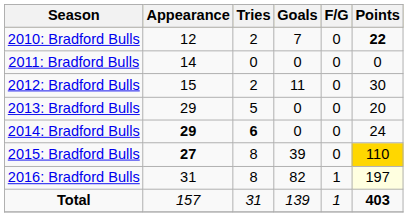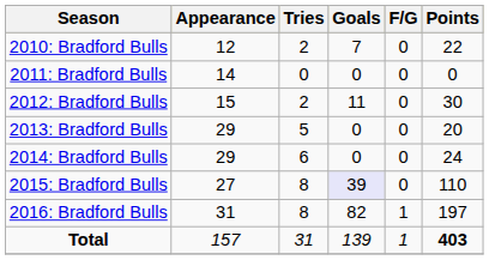2010: Bradford Bulls | Points: bold -> normal
2014: Bradford Bulls | Appearance: bold -> normal
2014: Bradford Bulls | Tries: bold -> normal
2015: Bradford Bulls | Appearance: bold -> normal
2015: Bradford Bulls | Goals: no background -> lavender background
2015: Bradford Bulls | Points: gold background -> no background
2016: Bradford Bulls | Points: lightyellow background -> no background
